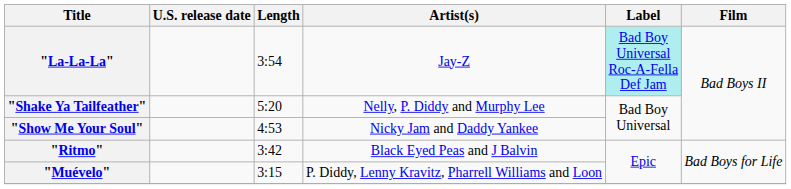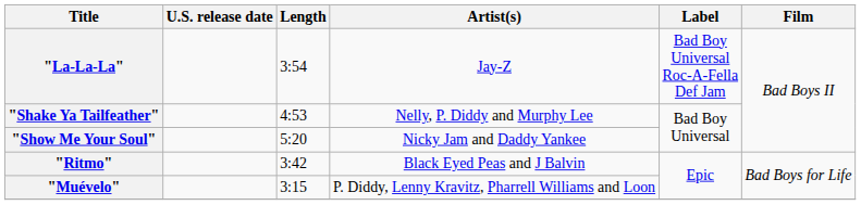"La-La-La" | Label: paleturquoise background -> no background
"Shake Ya Tailfeather" | Length: 5:20 -> 4:53
"Show Me Your Soul" | Length: 4:53 -> 5:20
